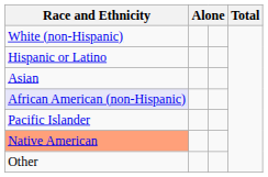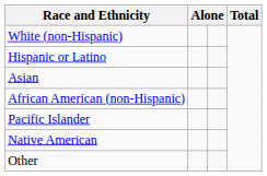African American (non-Hispanic) | Race and Ethnicity: lavender background -> no background
Native American | Race and Ethnicity: lightsalmon background -> no background
